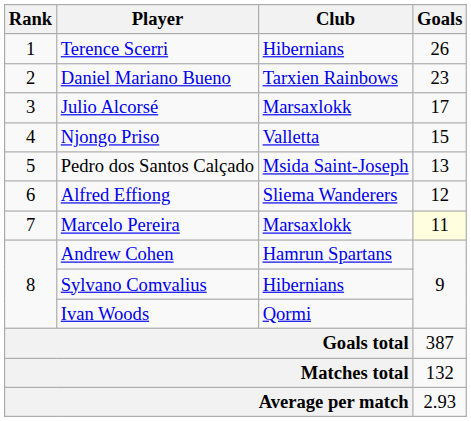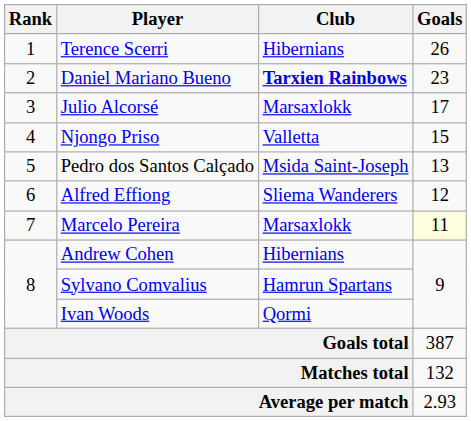Daniel Mariano Bueno | Club: normal -> bold
Andrew Cohen | Club: Hamrun Spartans -> Hibernians
Sylvano Comvalius | Club: Hibernians -> Hamrun Spartans
